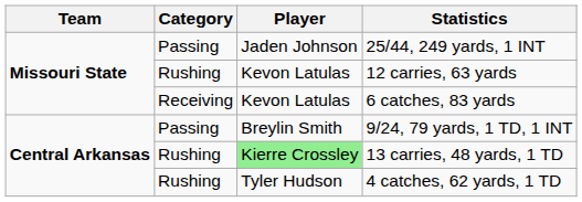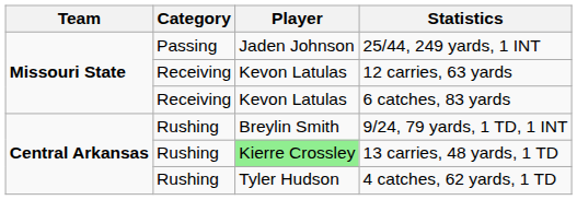12 carries, 63 yards | Category: Rushing -> Receiving
9/24, 79 yards, 1 TD, 1 INT | Category: Passing -> Rushing
